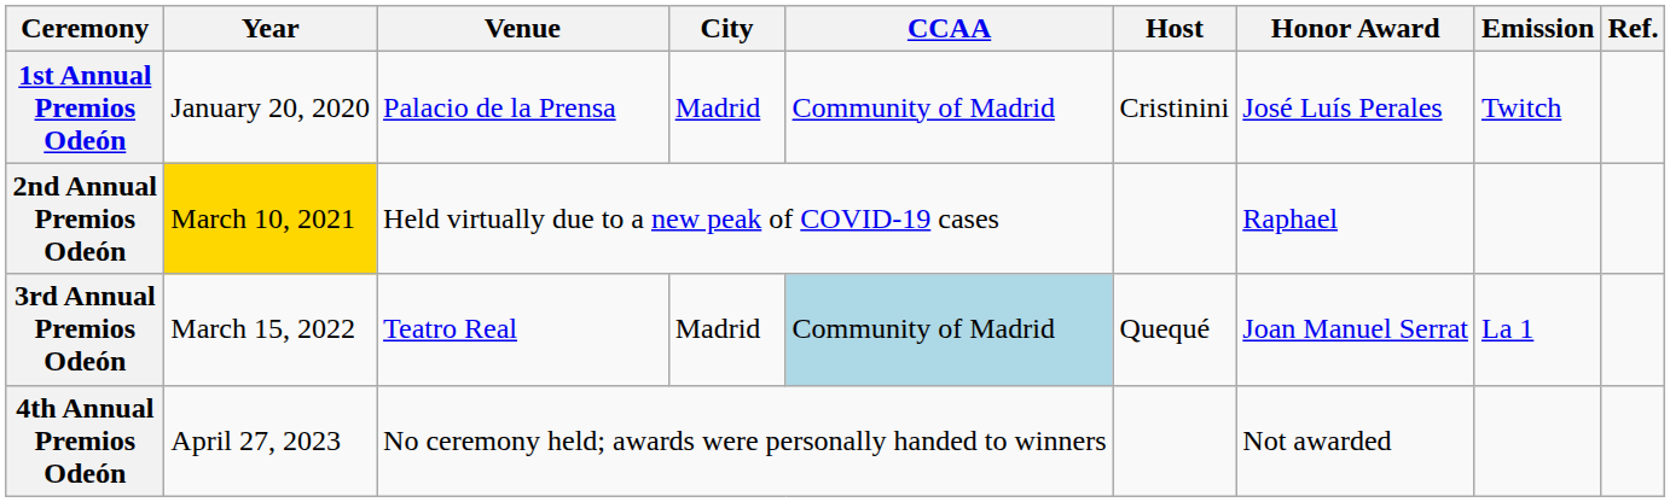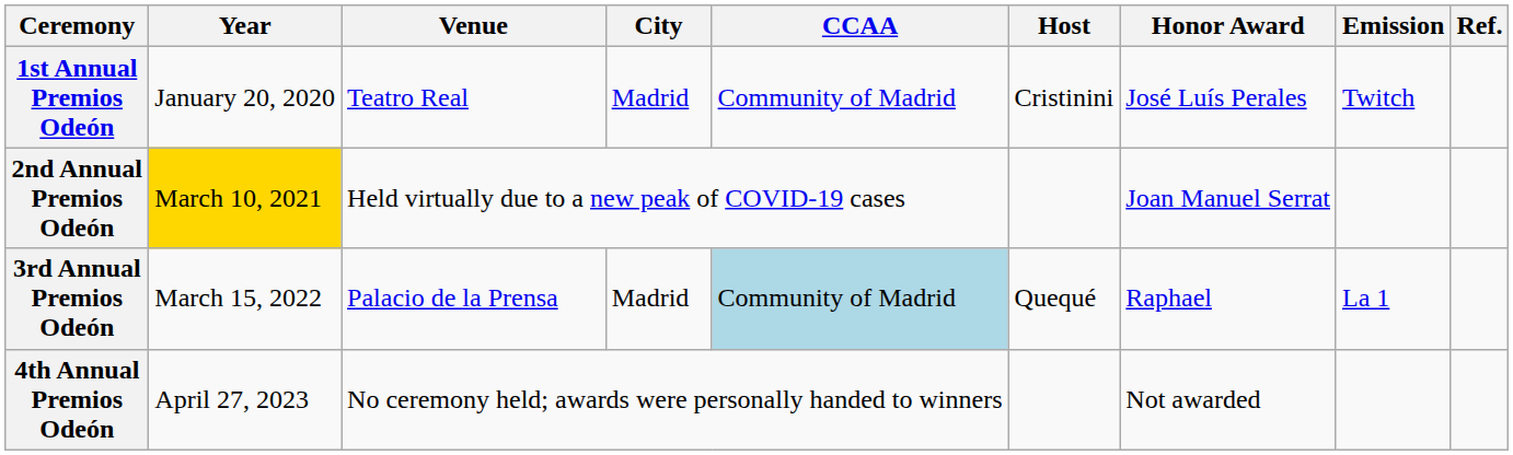1st Annual Premios Odeón | Venue: Palacio de la Prensa -> Teatro Real
2nd Annual Premios Odeón | Honor Award: Raphael -> Joan Manuel Serrat
3rd Annual Premios Odeón | Venue: Teatro Real -> Palacio de la Prensa
3rd Annual Premios Odeón | Honor Award: Joan Manuel Serrat -> Raphael
